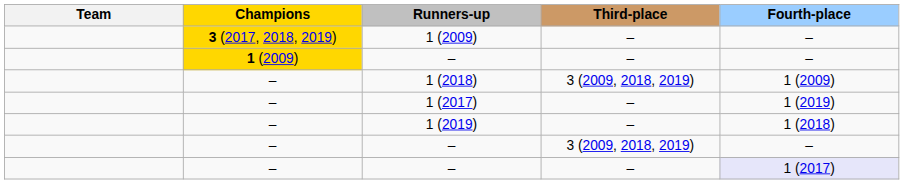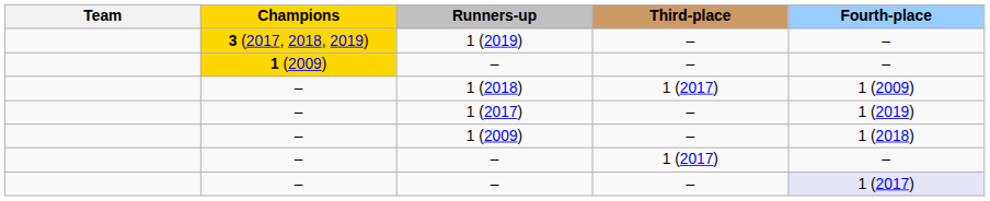row 2 | Runners-up: 1 (2009) -> 1 (2019)
row 4 | Third-place: 3 (2009, 2018, 2019) -> 1 (2017)
row 6 | Runners-up: 1 (2019) -> 1 (2009)
row 7 | Third-place: 3 (2009, 2018, 2019) -> 1 (2017)
